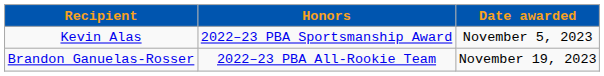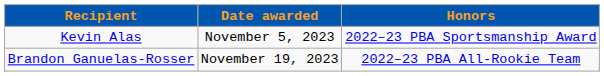columns swapped: Honors <-> Date awarded
